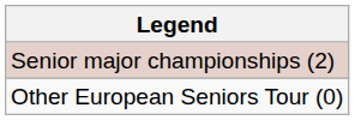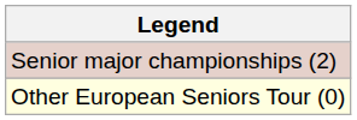row 3 | column 1: no background -> lightyellow background
